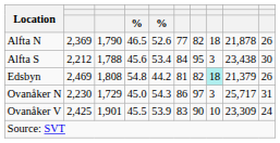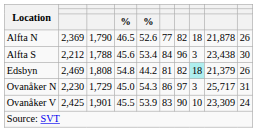Alfta S | column 7: 95 -> 96
